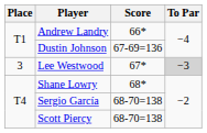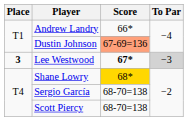Dustin Johnson | Score: no background -> lightsalmon background
Lee Westwood | Place: normal -> bold
Lee Westwood | Score: normal -> bold
Shane Lowry | Score: no background -> gold background
